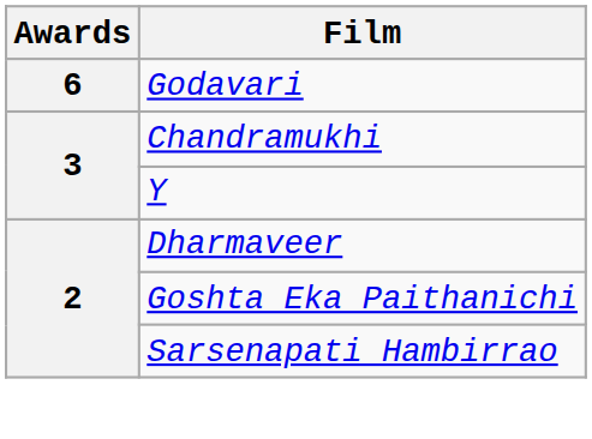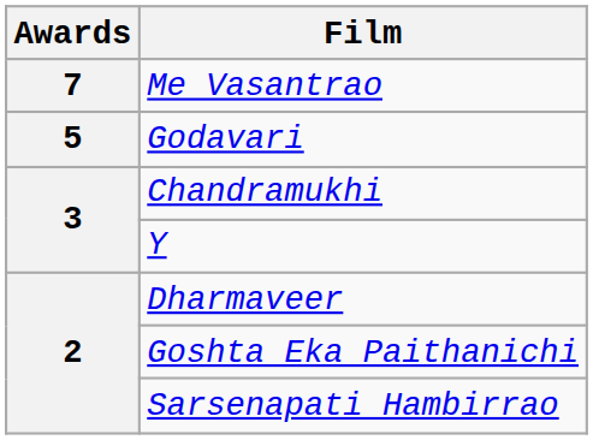+ row: 7 | Me Vasantrao
Godavari | Awards: 6 -> 5
